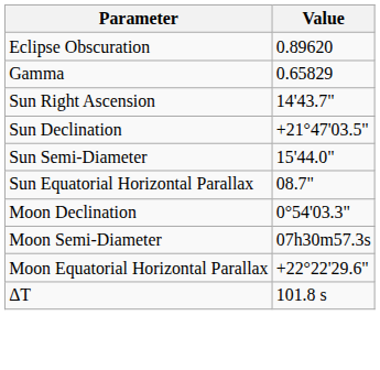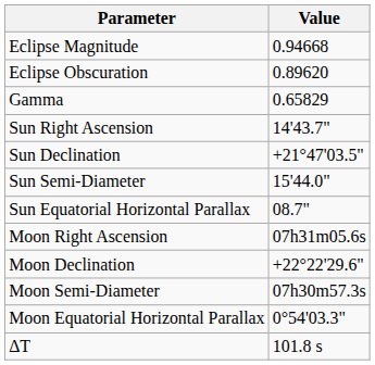+ row: Eclipse Magnitude | 0.94668
+ row: Moon Right Ascension | 07h31m05.6s
Moon Declination | Value: 0°54'03.3" -> +22°22'29.6"
Moon Equatorial Horizontal Parallax | Value: +22°22'29.6" -> 0°54'03.3"
